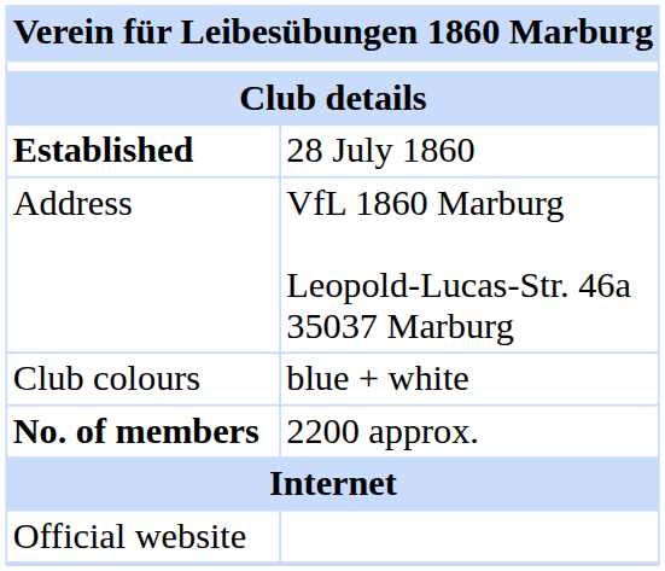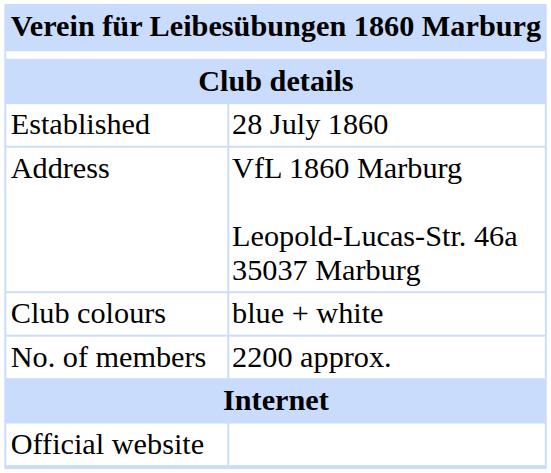Established | column 1: bold -> normal
No. of members | column 1: bold -> normal
